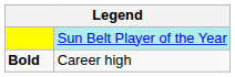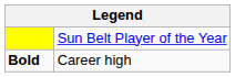row 2 | column 2: paleturquoise background -> no background
